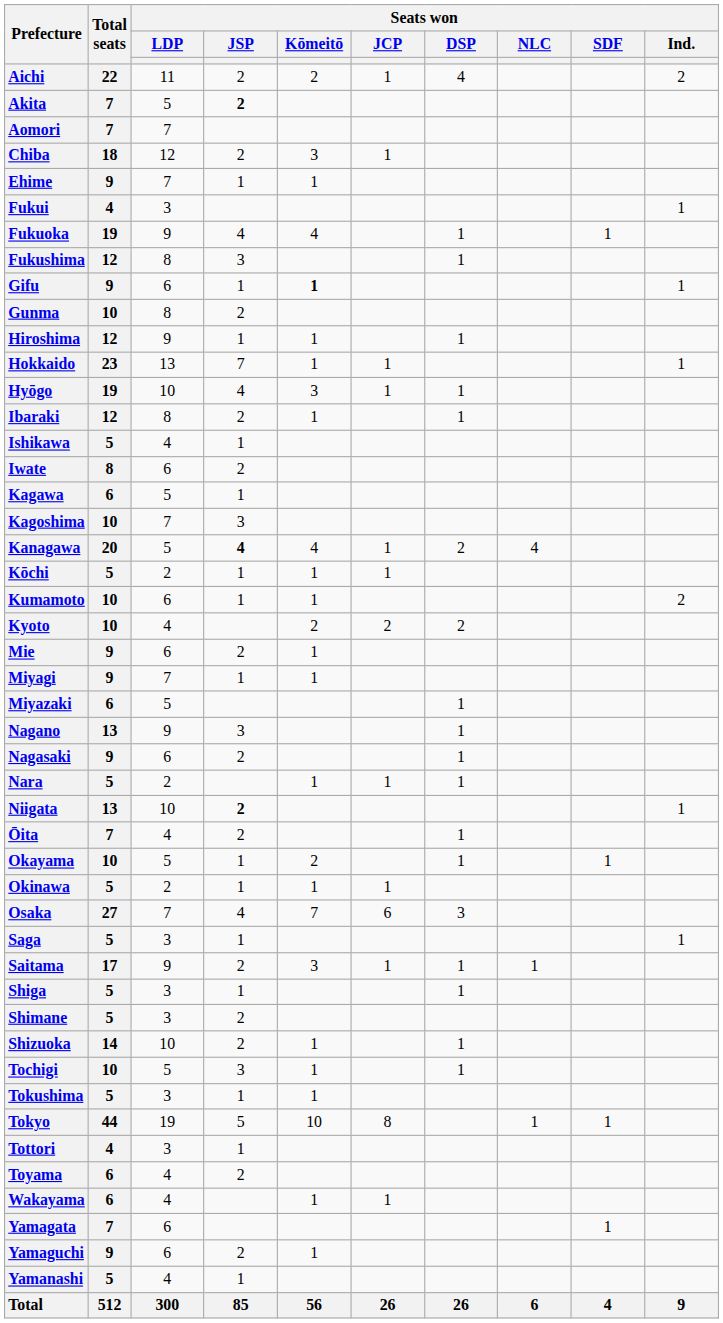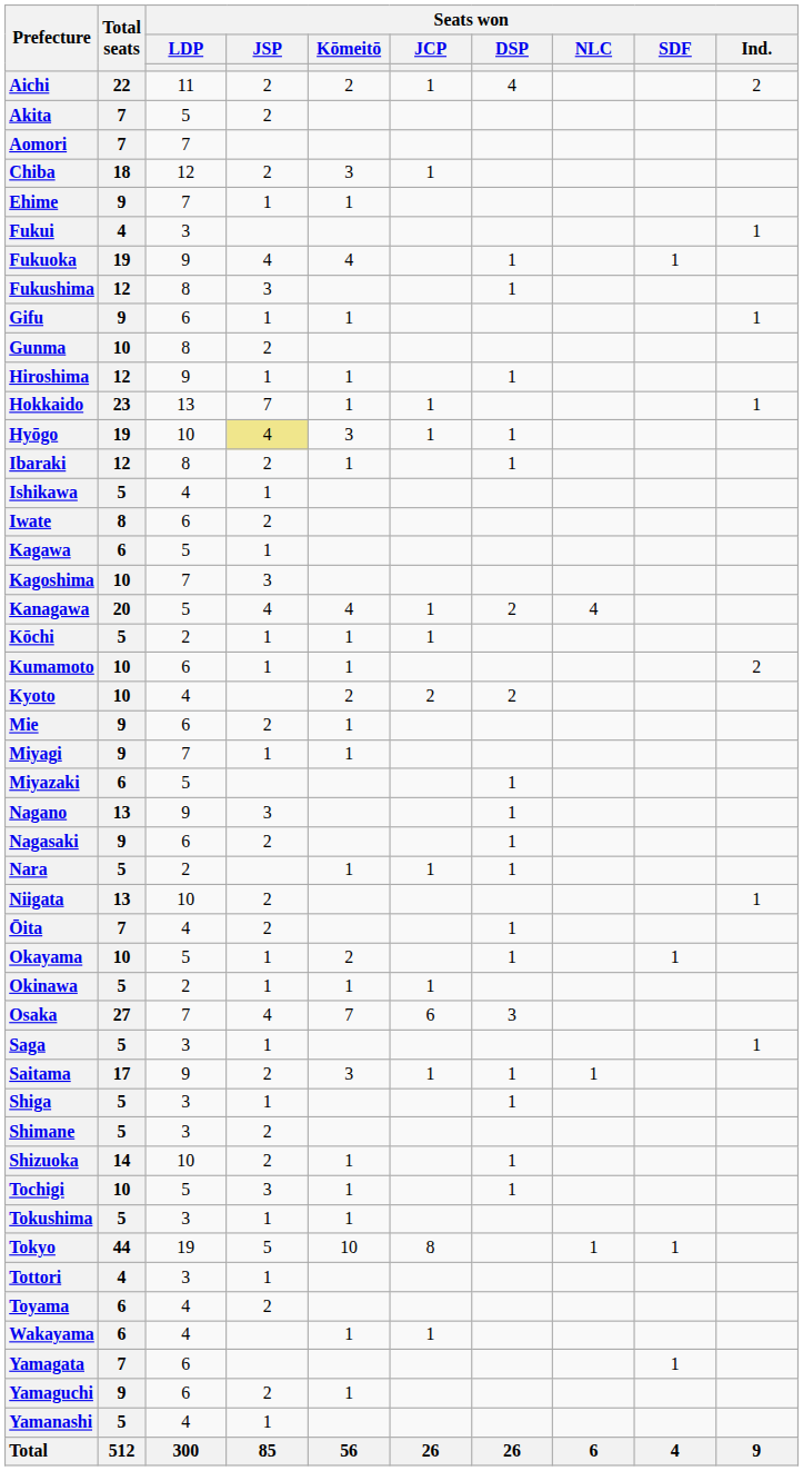Akita | Seats won / JSP: bold -> normal
Gifu | Seats won / Kōmeitō: bold -> normal
Hyōgo | Seats won / JSP: no background -> khaki background
Kanagawa | Seats won / JSP: bold -> normal
Niigata | Seats won / JSP: bold -> normal
